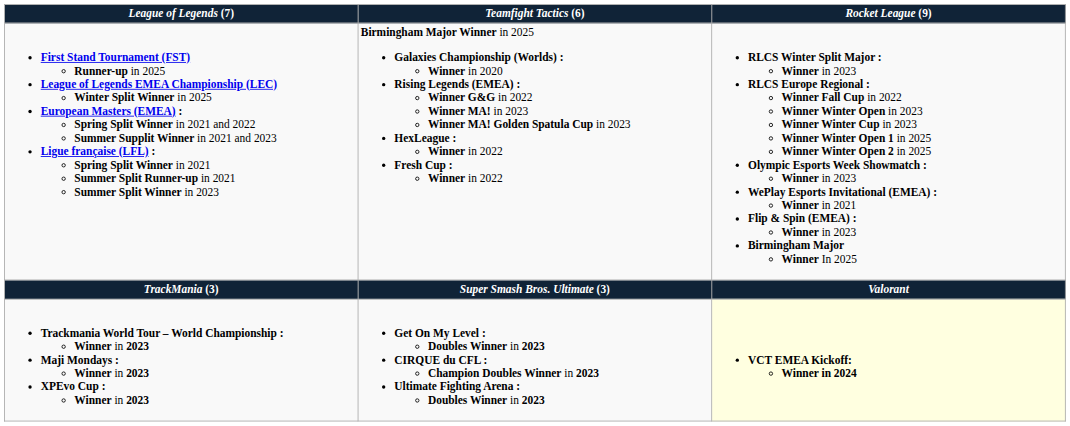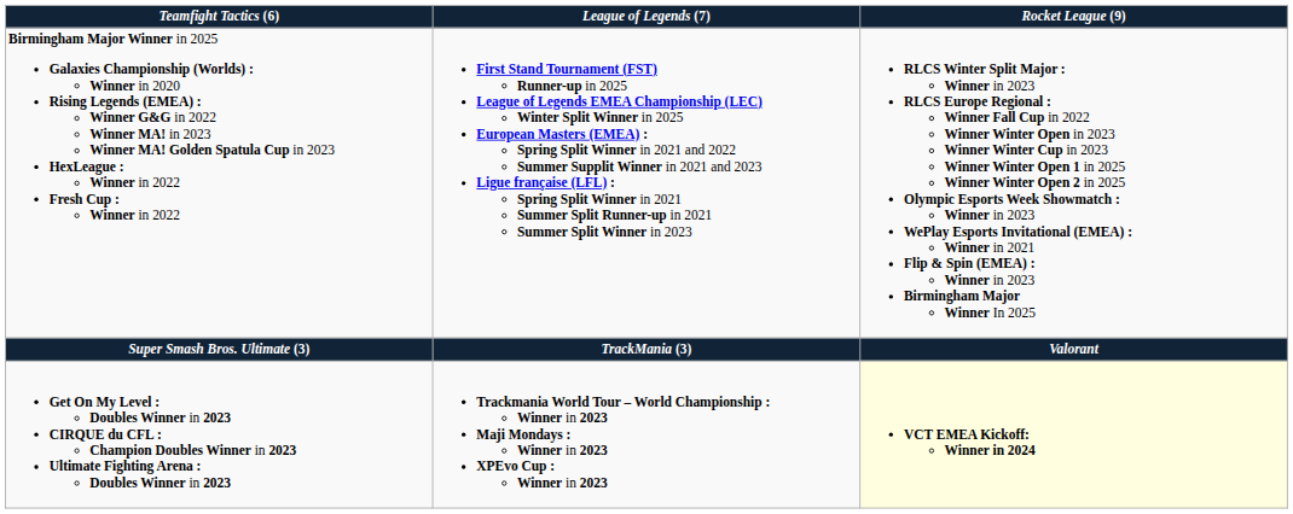columns swapped: League of Legends (7) <-> Teamfight Tactics (6)
